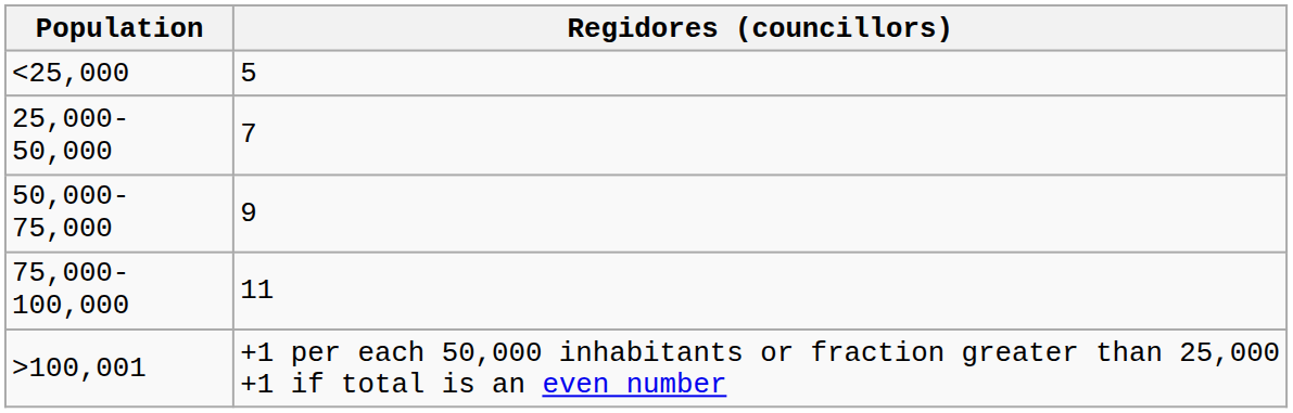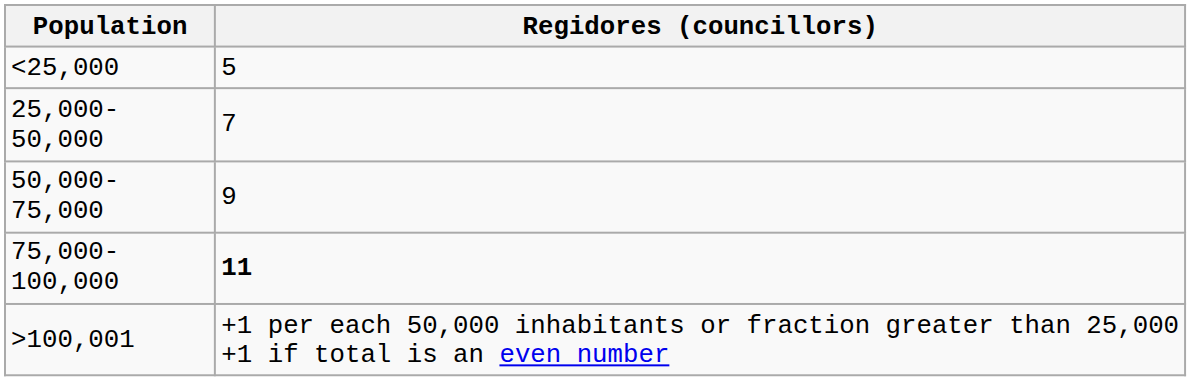75,000-100,000 | Regidores (councillors): normal -> bold
